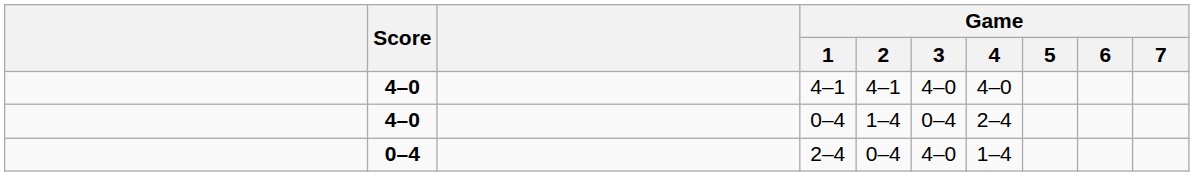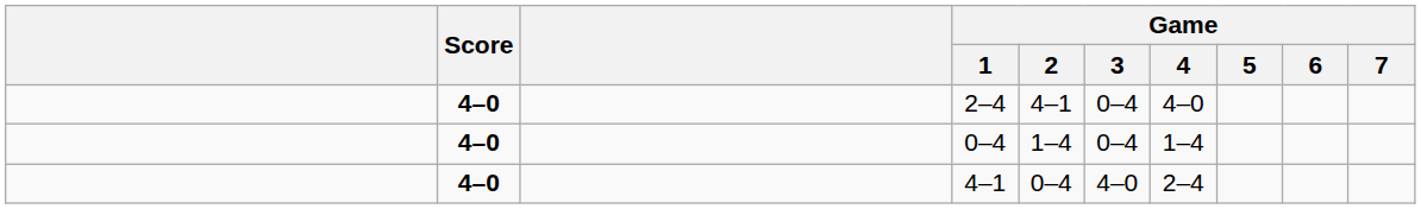row 3 | Game / 1: 4–1 -> 2–4
row 3 | Game / 3: 4–0 -> 0–4
row 4 | Game / 4: 2–4 -> 1–4
row 5 | Score: 0–4 -> 4–0
row 5 | Game / 1: 2–4 -> 4–1
row 5 | Game / 4: 1–4 -> 2–4
